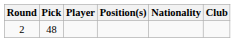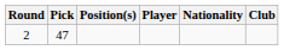columns swapped: Player <-> Position(s)
2 | Pick: 48 -> 47
